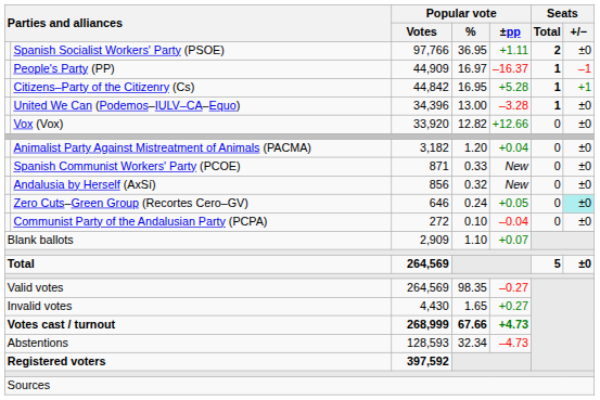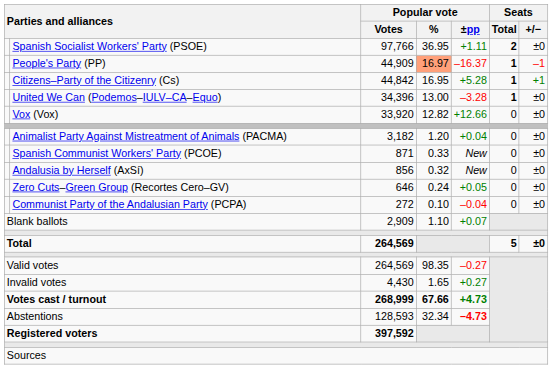People's Party (PP) | Popular vote / %: no background -> lightsalmon background
Zero Cuts–Green Group (Recortes Cero–GV) | Seats / +/−: paleturquoise background -> no background
Abstentions | Popular vote / ±pp: normal -> bold
